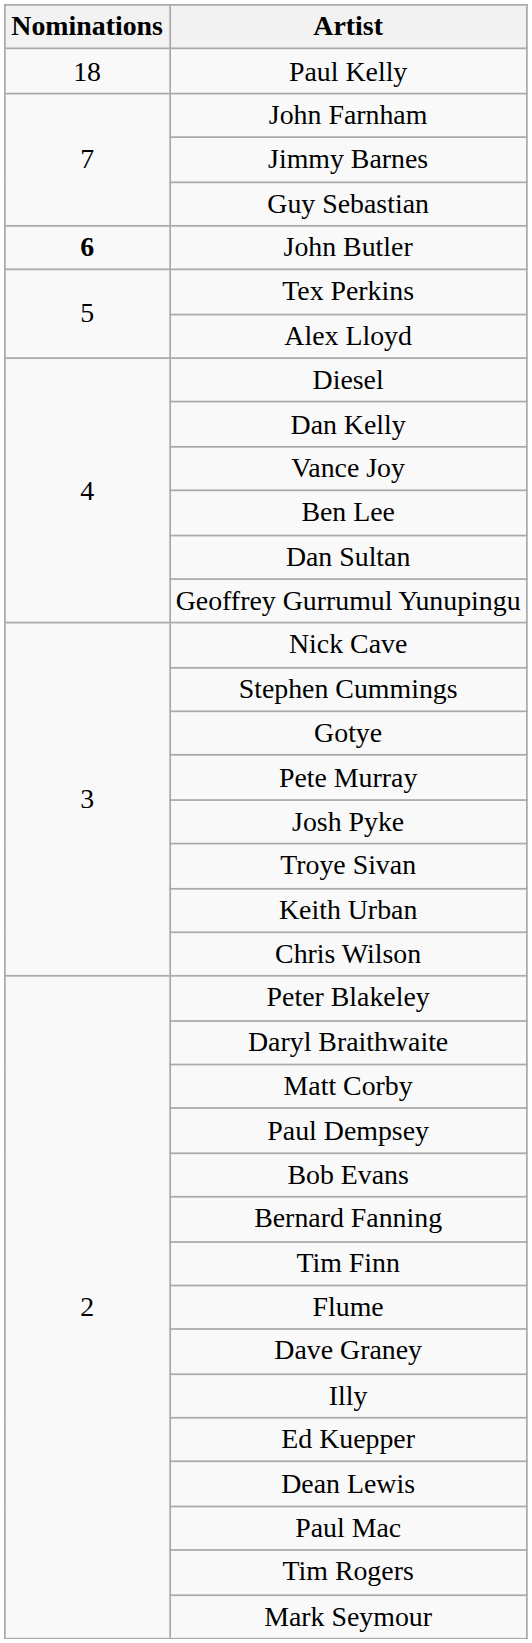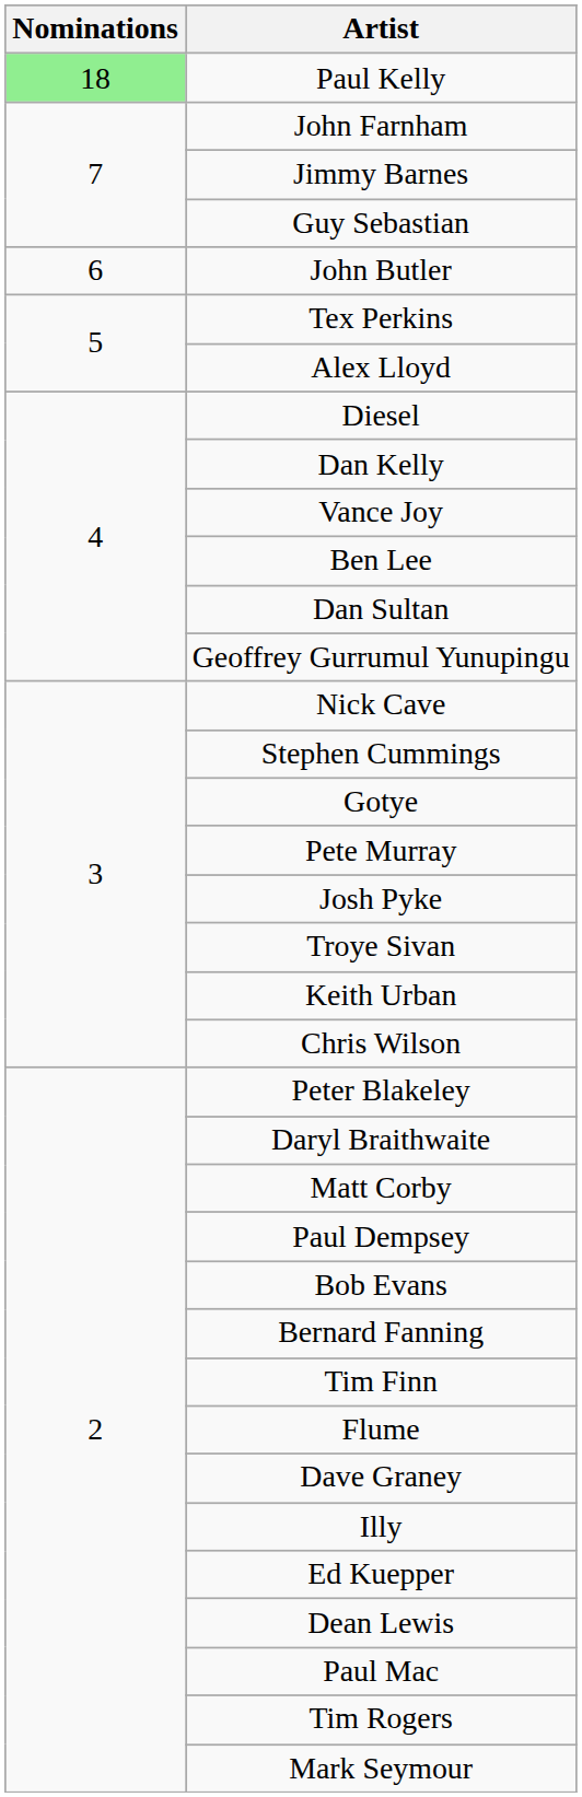Paul Kelly | Nominations: no background -> lightgreen background
John Butler | Nominations: bold -> normal
